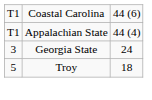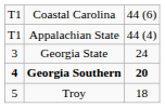+ row: 4 | Georgia Southern | 20
